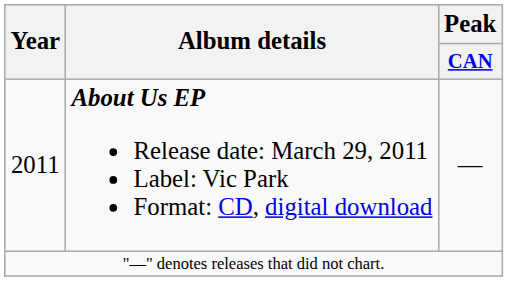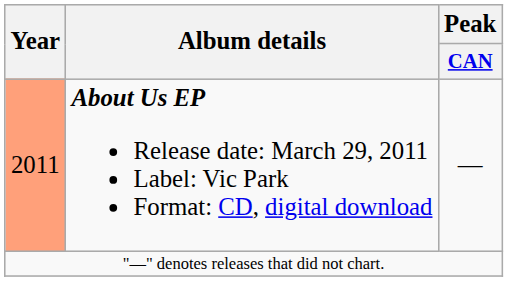2011 | Year: no background -> lightsalmon background
